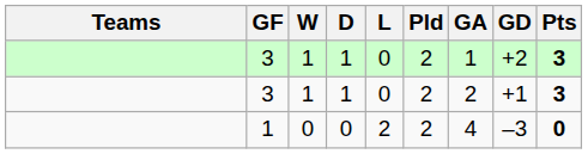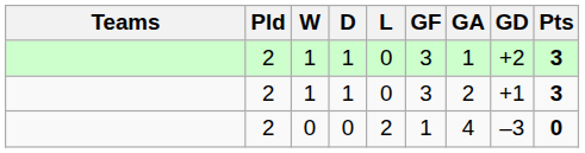columns swapped: Pld <-> GF
